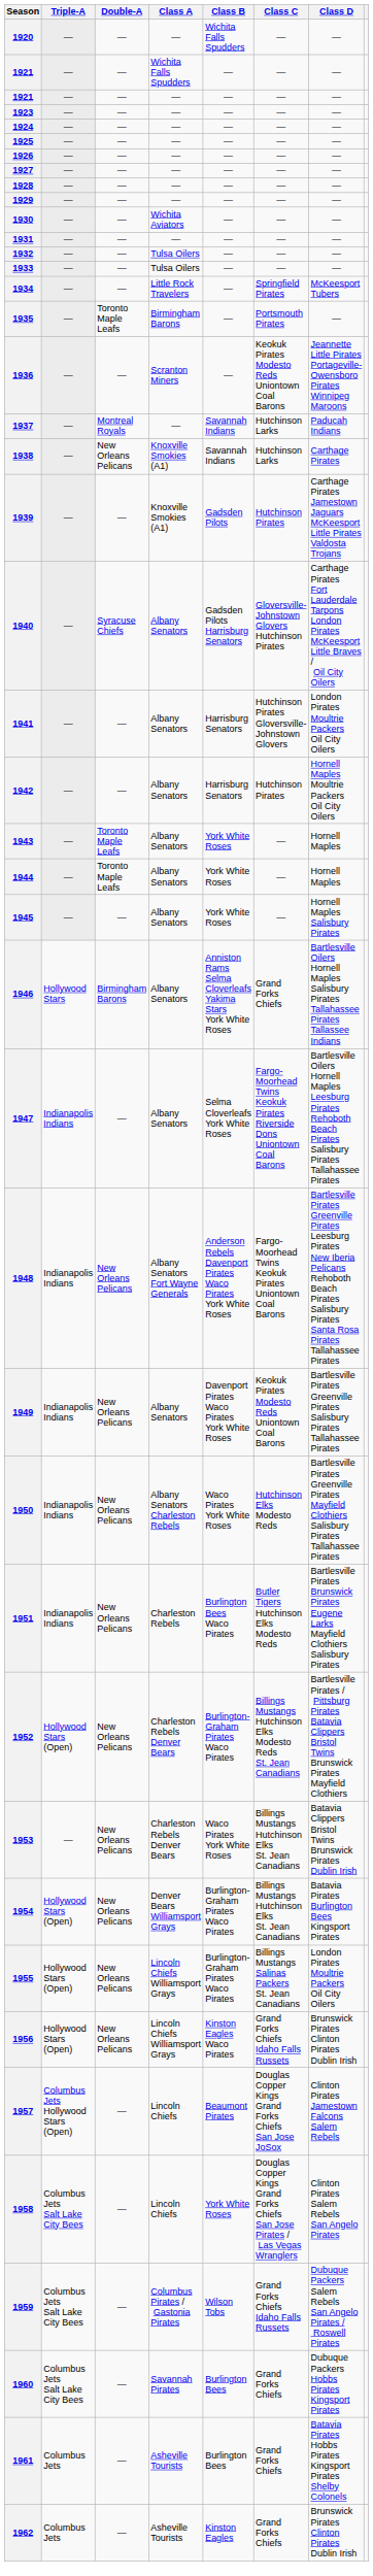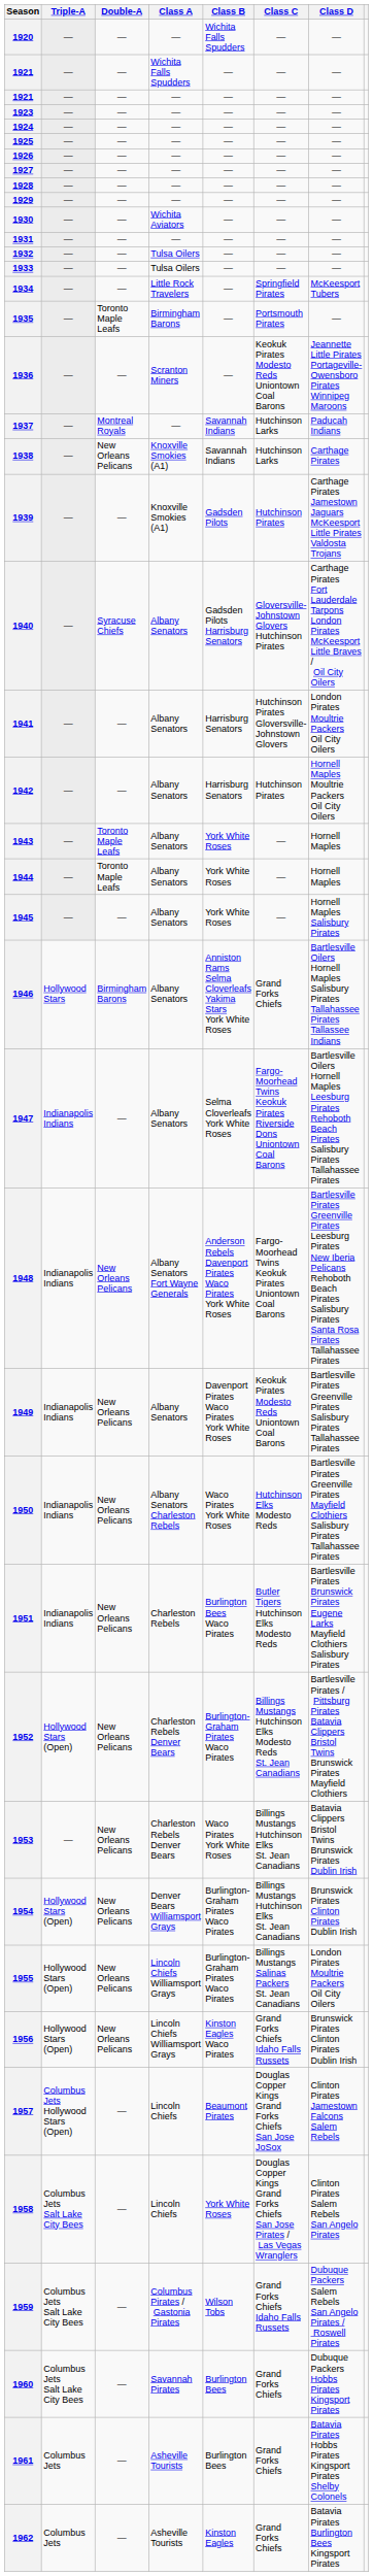1954 | Class D: Batavia Pirates Burlington Bees Kingsport Pirates -> Brunswick Pirates Clinton Pirates Dublin Irish
1962 | Class D: Brunswick Pirates Clinton Pirates Dublin Irish -> Batavia Pirates Burlington Bees Kingsport Pirates
